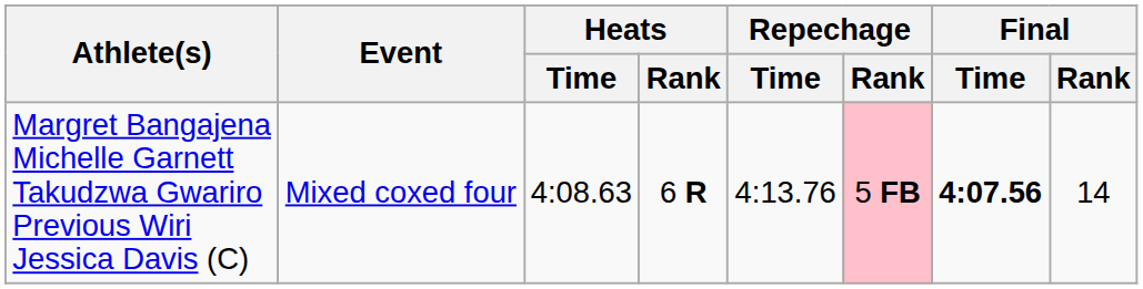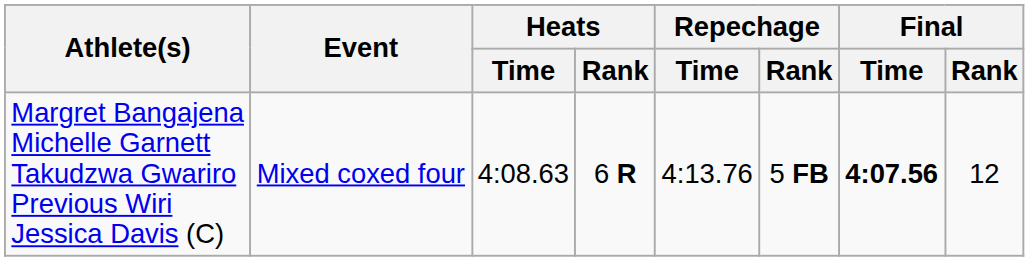row 3 | Repechage / Rank: pink background -> no background
row 3 | Final / Rank: 14 -> 12
